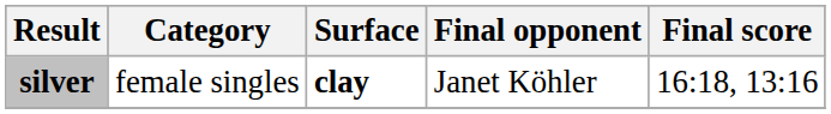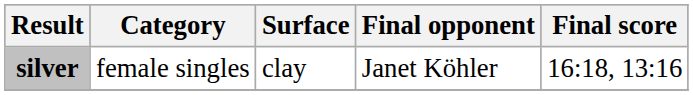silver | Surface: bold -> normal
